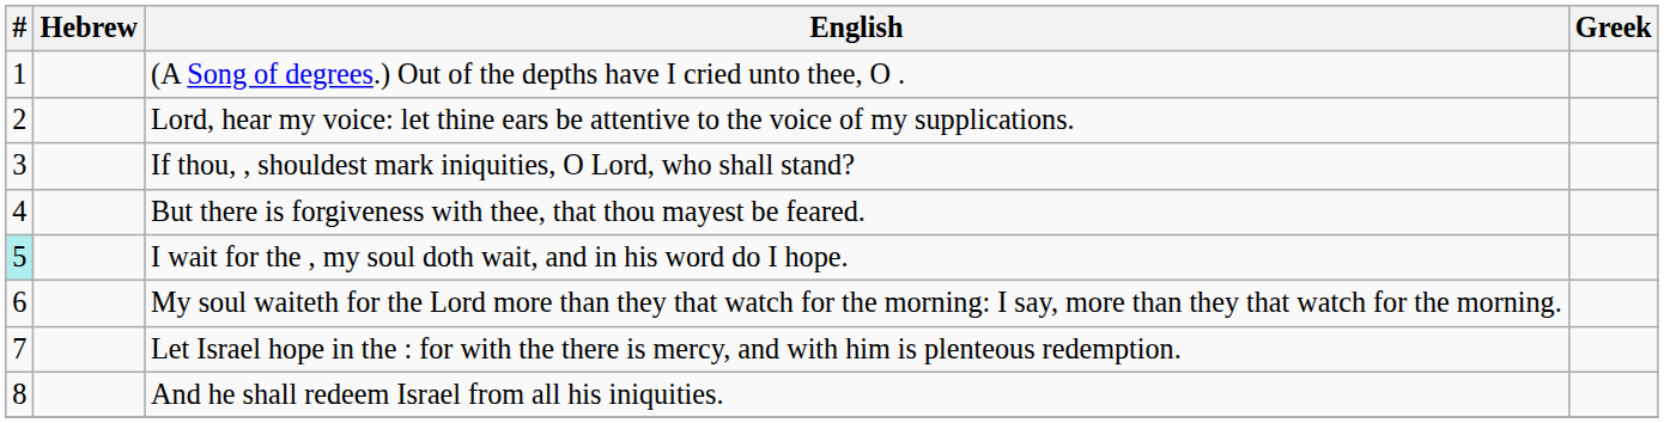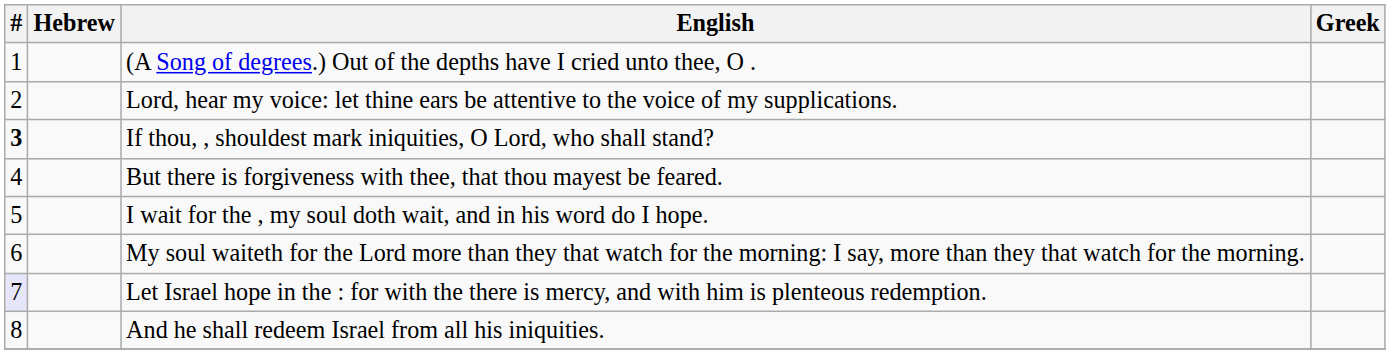row 4 | #: normal -> bold
row 6 | #: paleturquoise background -> no background
row 8 | #: no background -> lavender background
